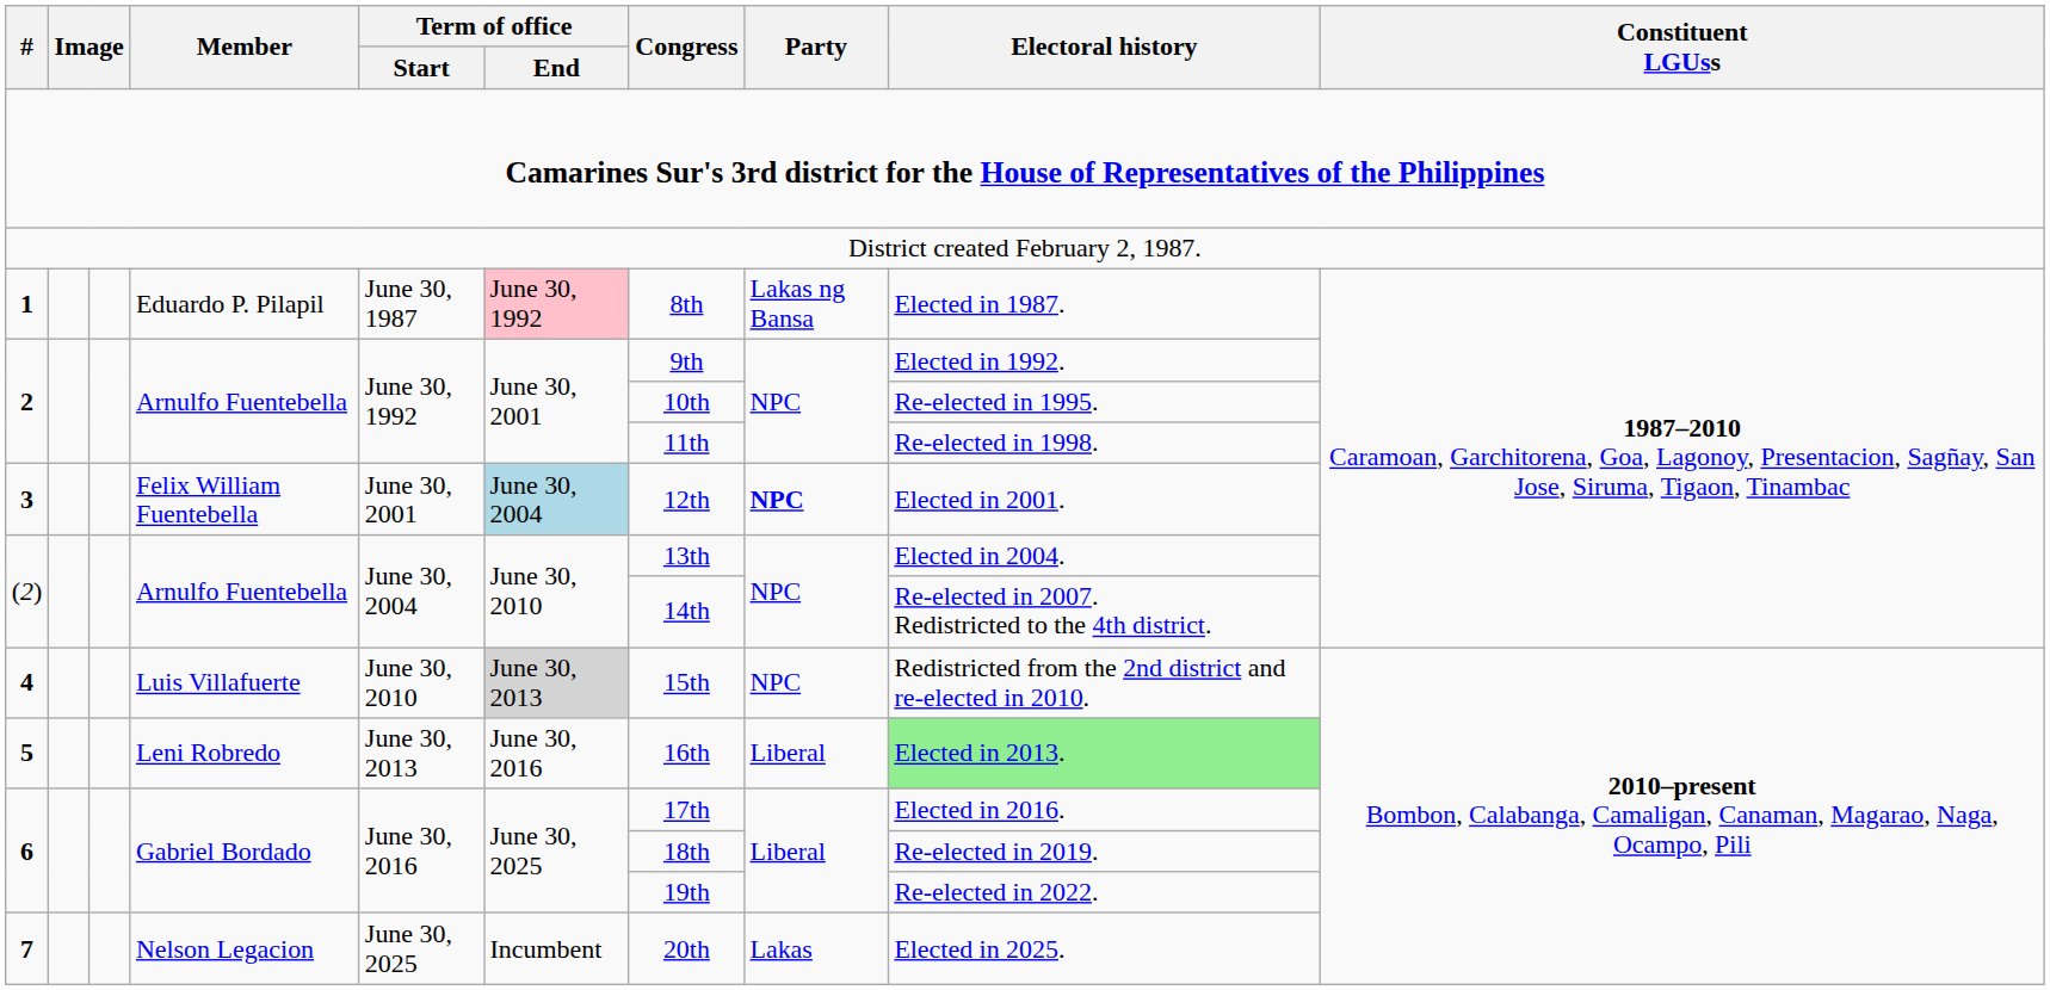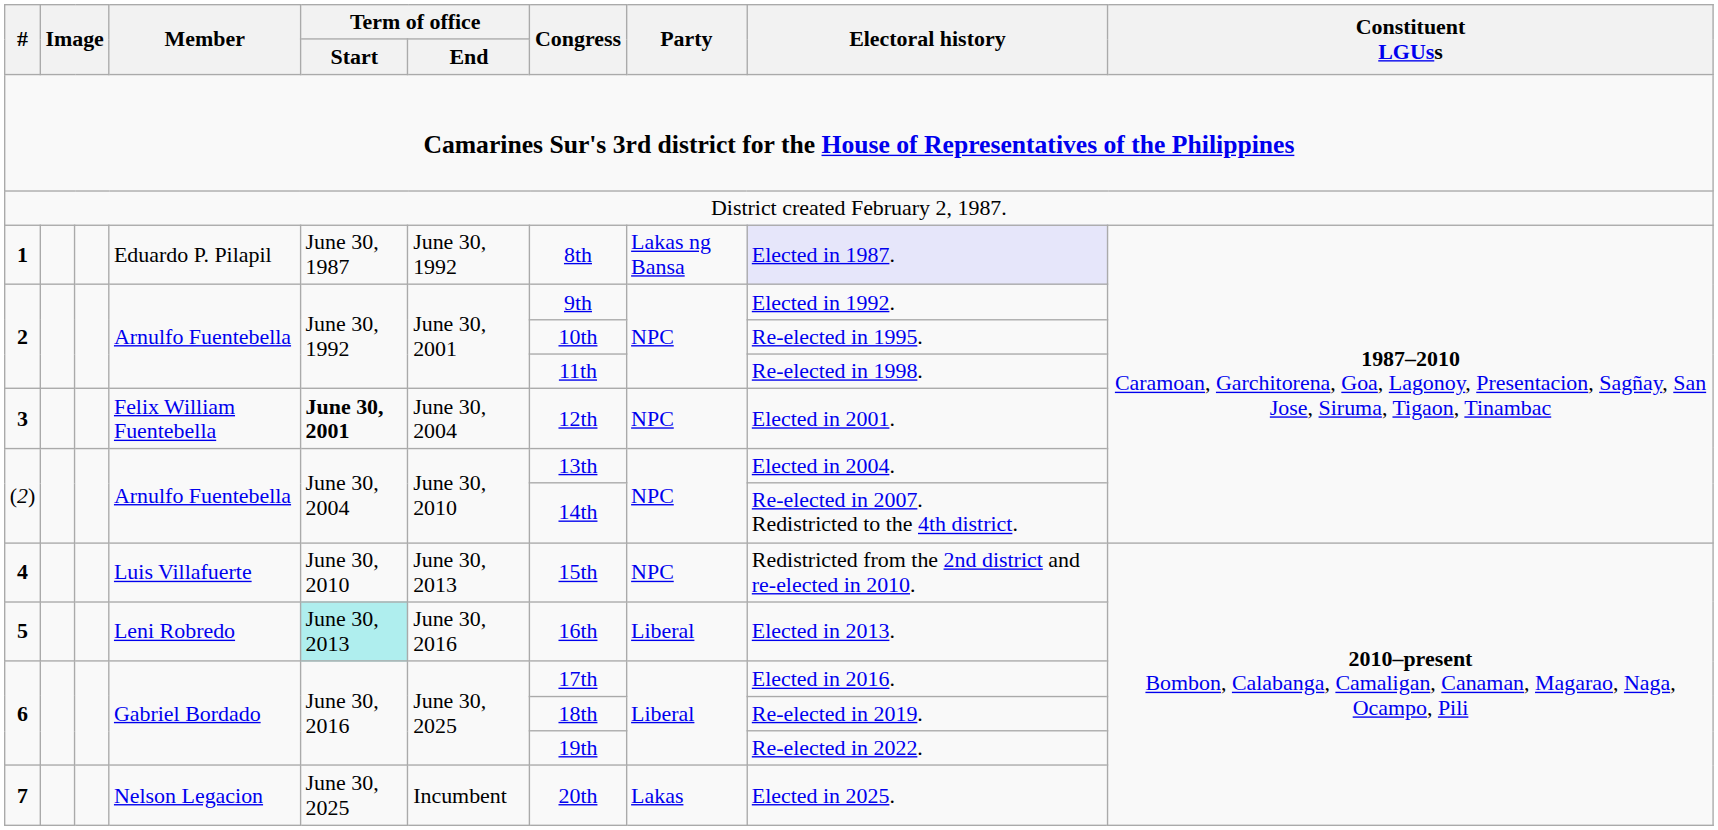1 | Term of office / End: pink background -> no background
1 | Electoral history: no background -> lavender background
3 | Term of office / Start: normal -> bold
3 | Term of office / End: lightblue background -> no background
3 | Party: bold -> normal
4 | Term of office / End: lightgrey background -> no background
5 | Term of office / Start: no background -> paleturquoise background
5 | Electoral history: lightgreen background -> no background
